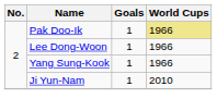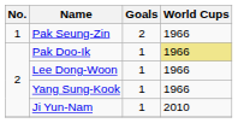+ row: 1 | Pak Seung-Zin | 2 | 1966
